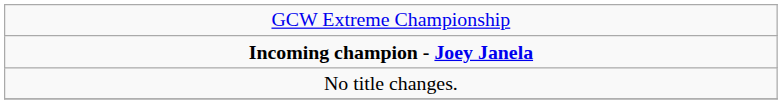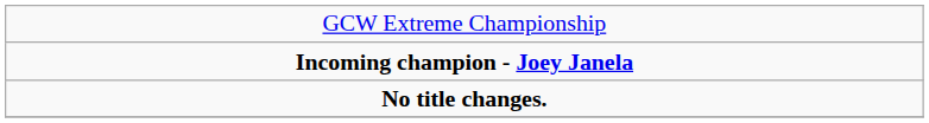No title changes. | column 1: normal -> bold
